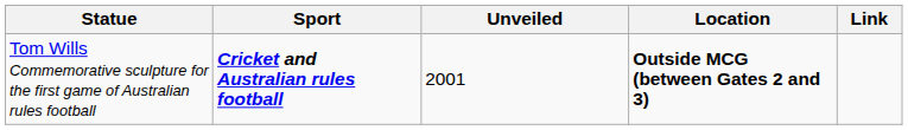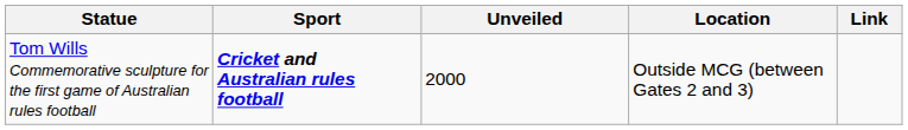row 2 | Unveiled: 2001 -> 2000
row 2 | Location: bold -> normal
